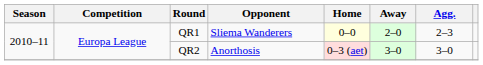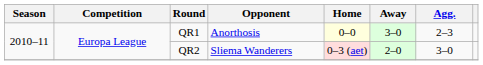QR1 | Opponent: Sliema Wanderers -> Anorthosis
QR1 | Away: 2–0 -> 3–0
QR2 | Opponent: Anorthosis -> Sliema Wanderers
QR2 | Away: 3–0 -> 2–0
